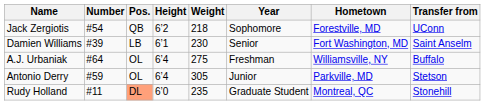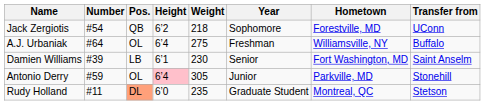rows swapped: A.J. Urbaniak <-> Damien Williams
Antonio Derry | Height: no background -> pink background
Antonio Derry | Transfer from: Stetson -> Stonehill
Rudy Holland | Transfer from: Stonehill -> Stetson
